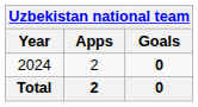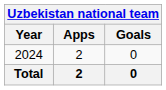2024 | Goals: bold -> normal
